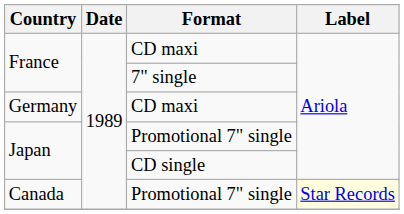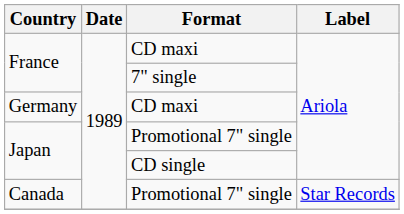Canada | Label: lightyellow background -> no background
